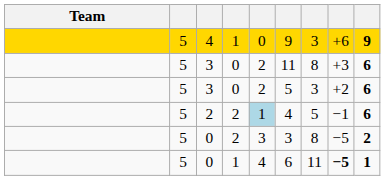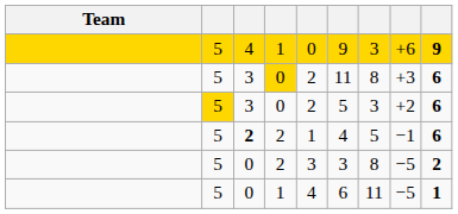row 3 | column 4: no background -> gold background
row 4 | column 2: no background -> gold background
row 5 | column 3: normal -> bold
row 5 | column 5: lightblue background -> no background
row 7 | column 8: bold -> normal
